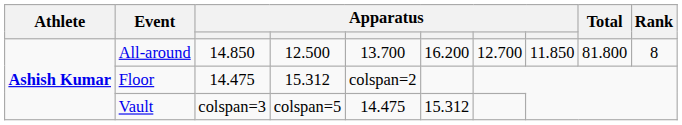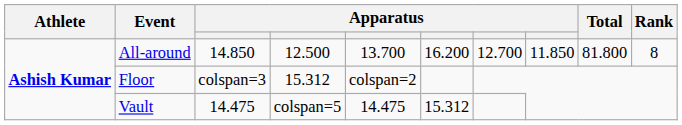Floor | column 3: 14.475 -> colspan=3
Vault | column 3: colspan=3 -> 14.475
